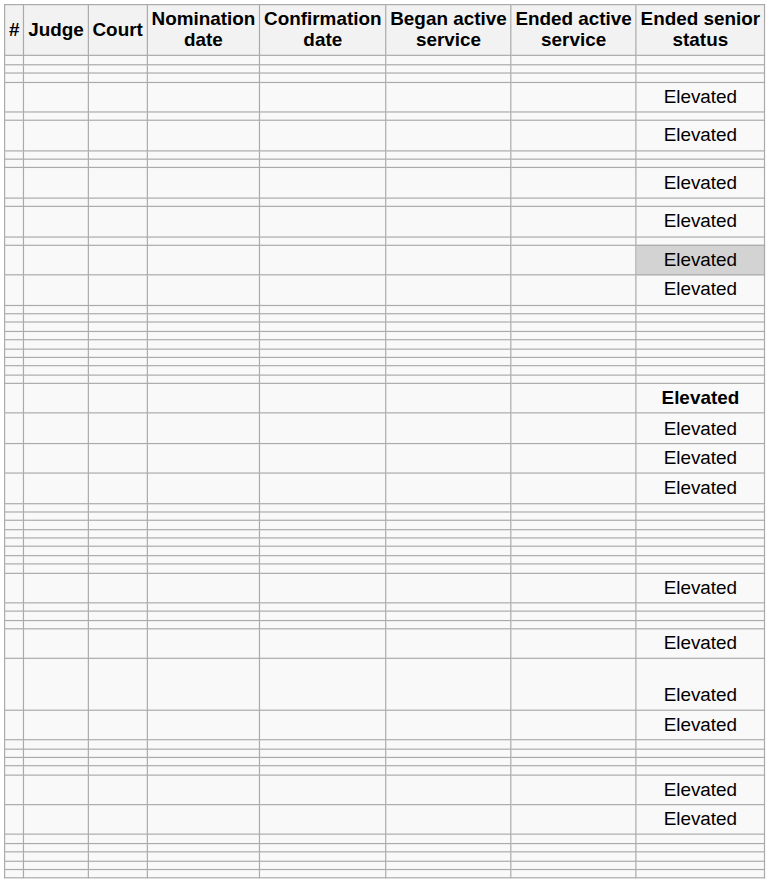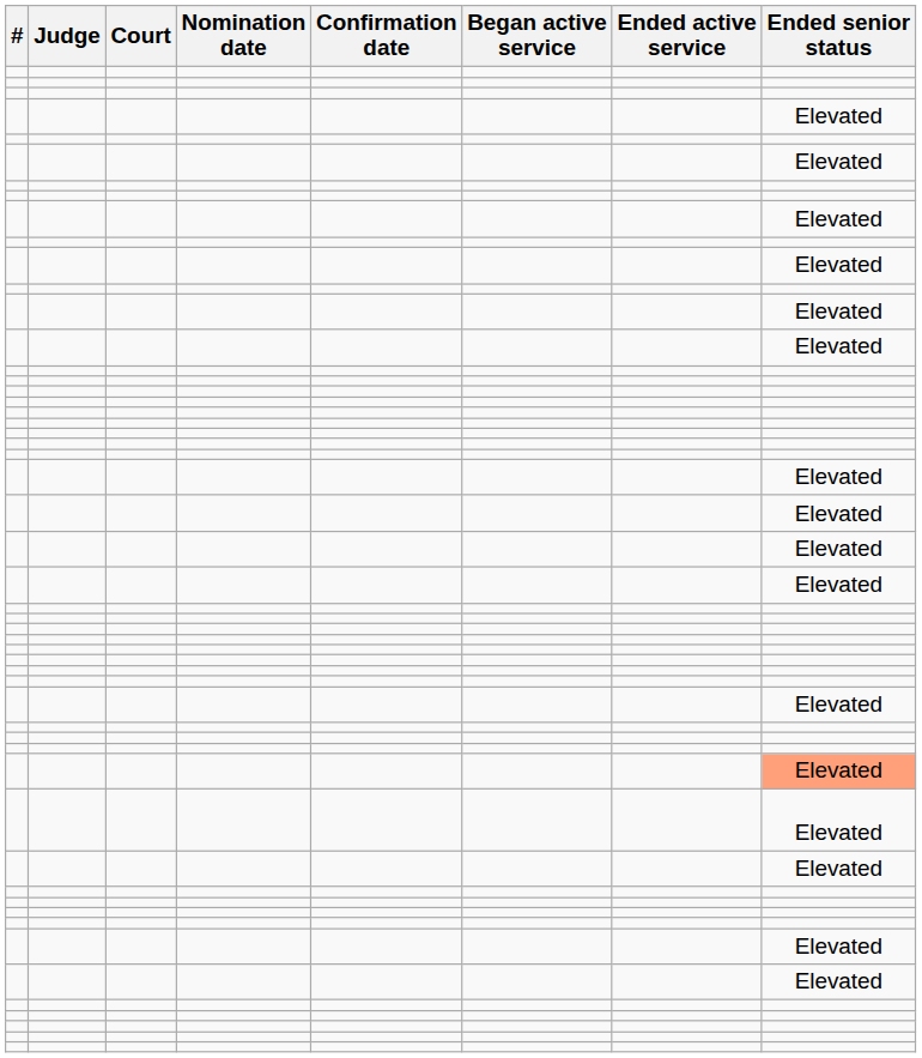row 14 | Ended senior status: lightgrey background -> no background
row 25 | Ended senior status: bold -> normal
row 41 | Ended senior status: no background -> lightsalmon background
